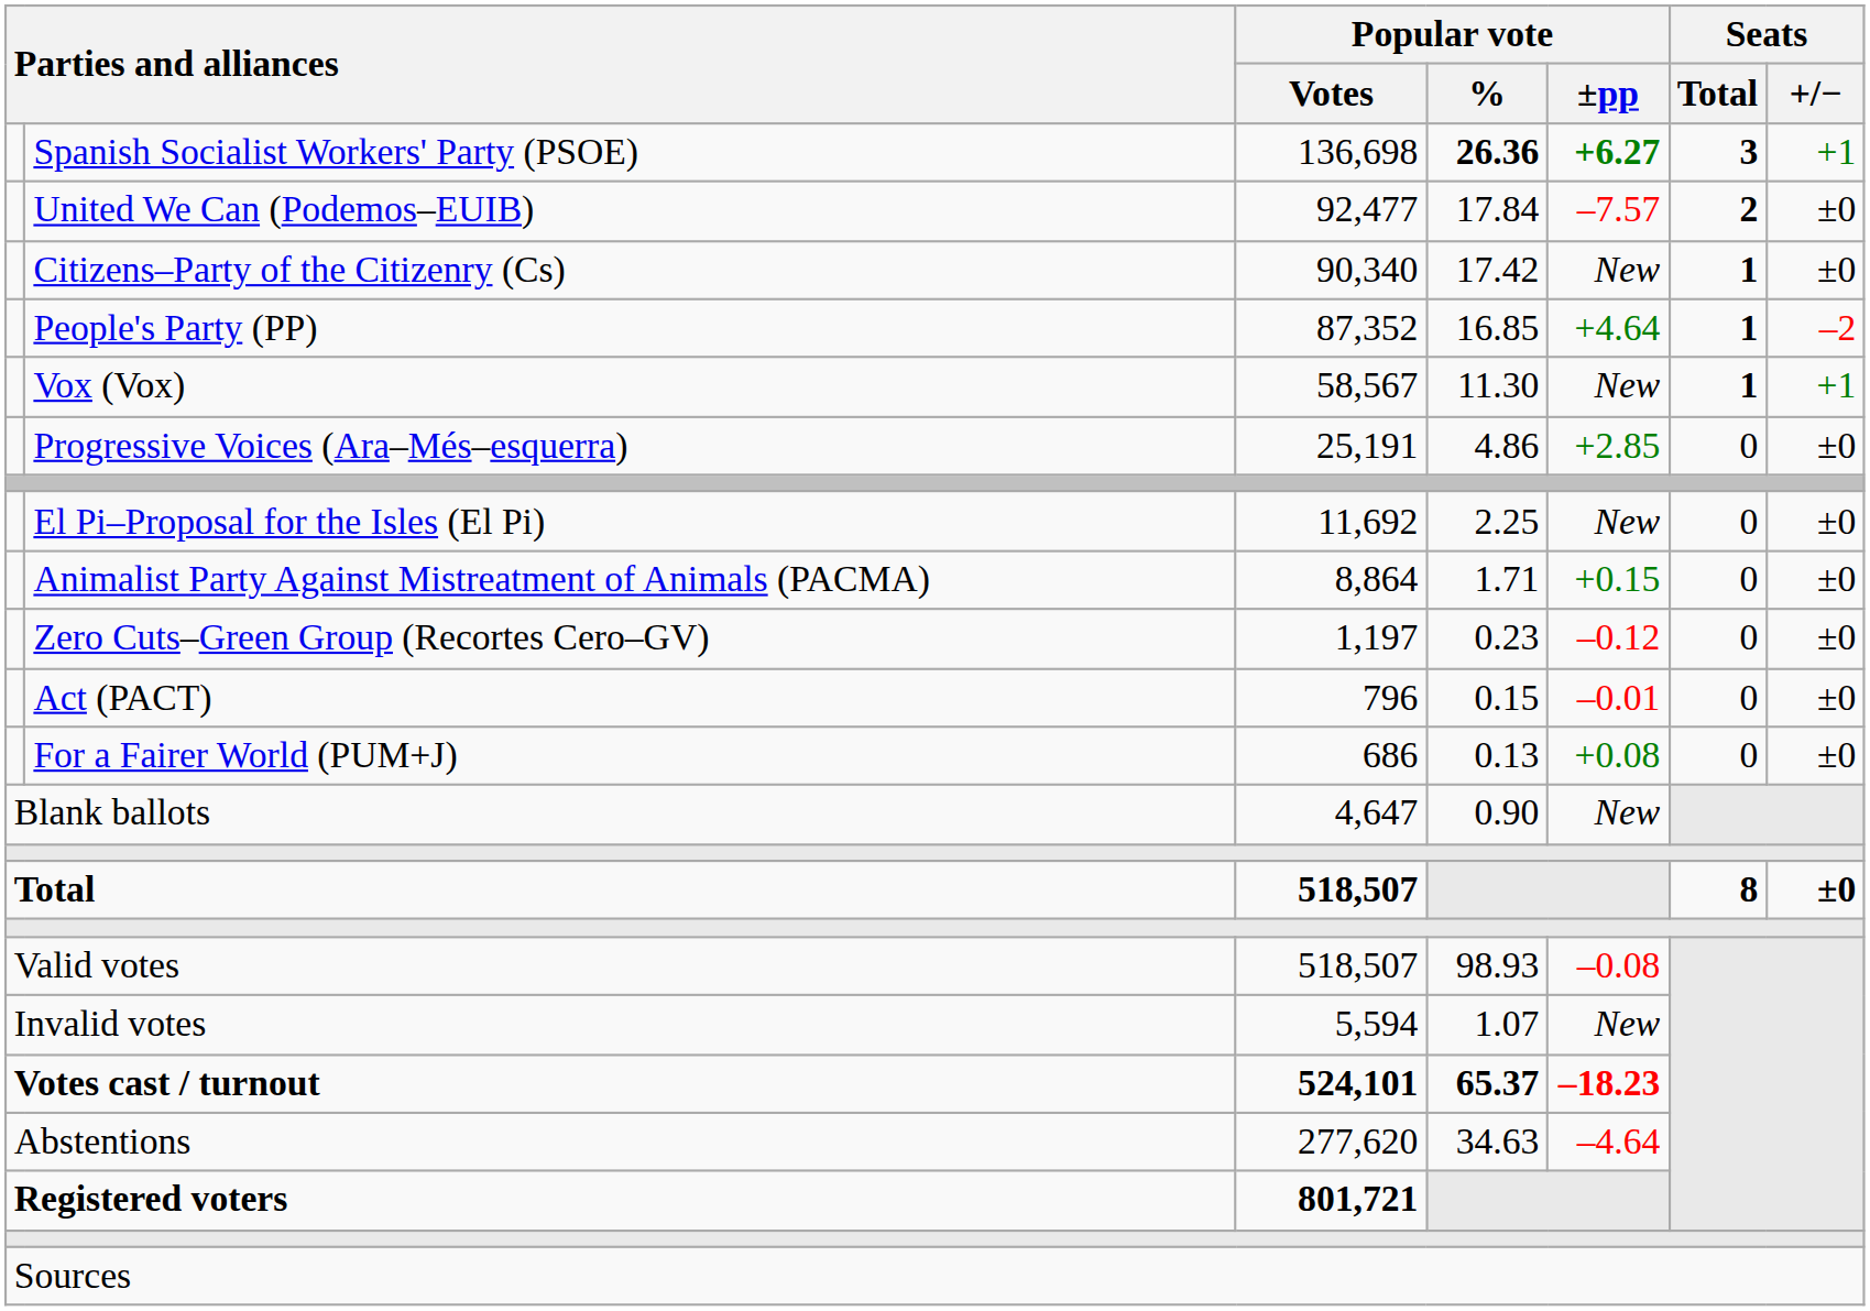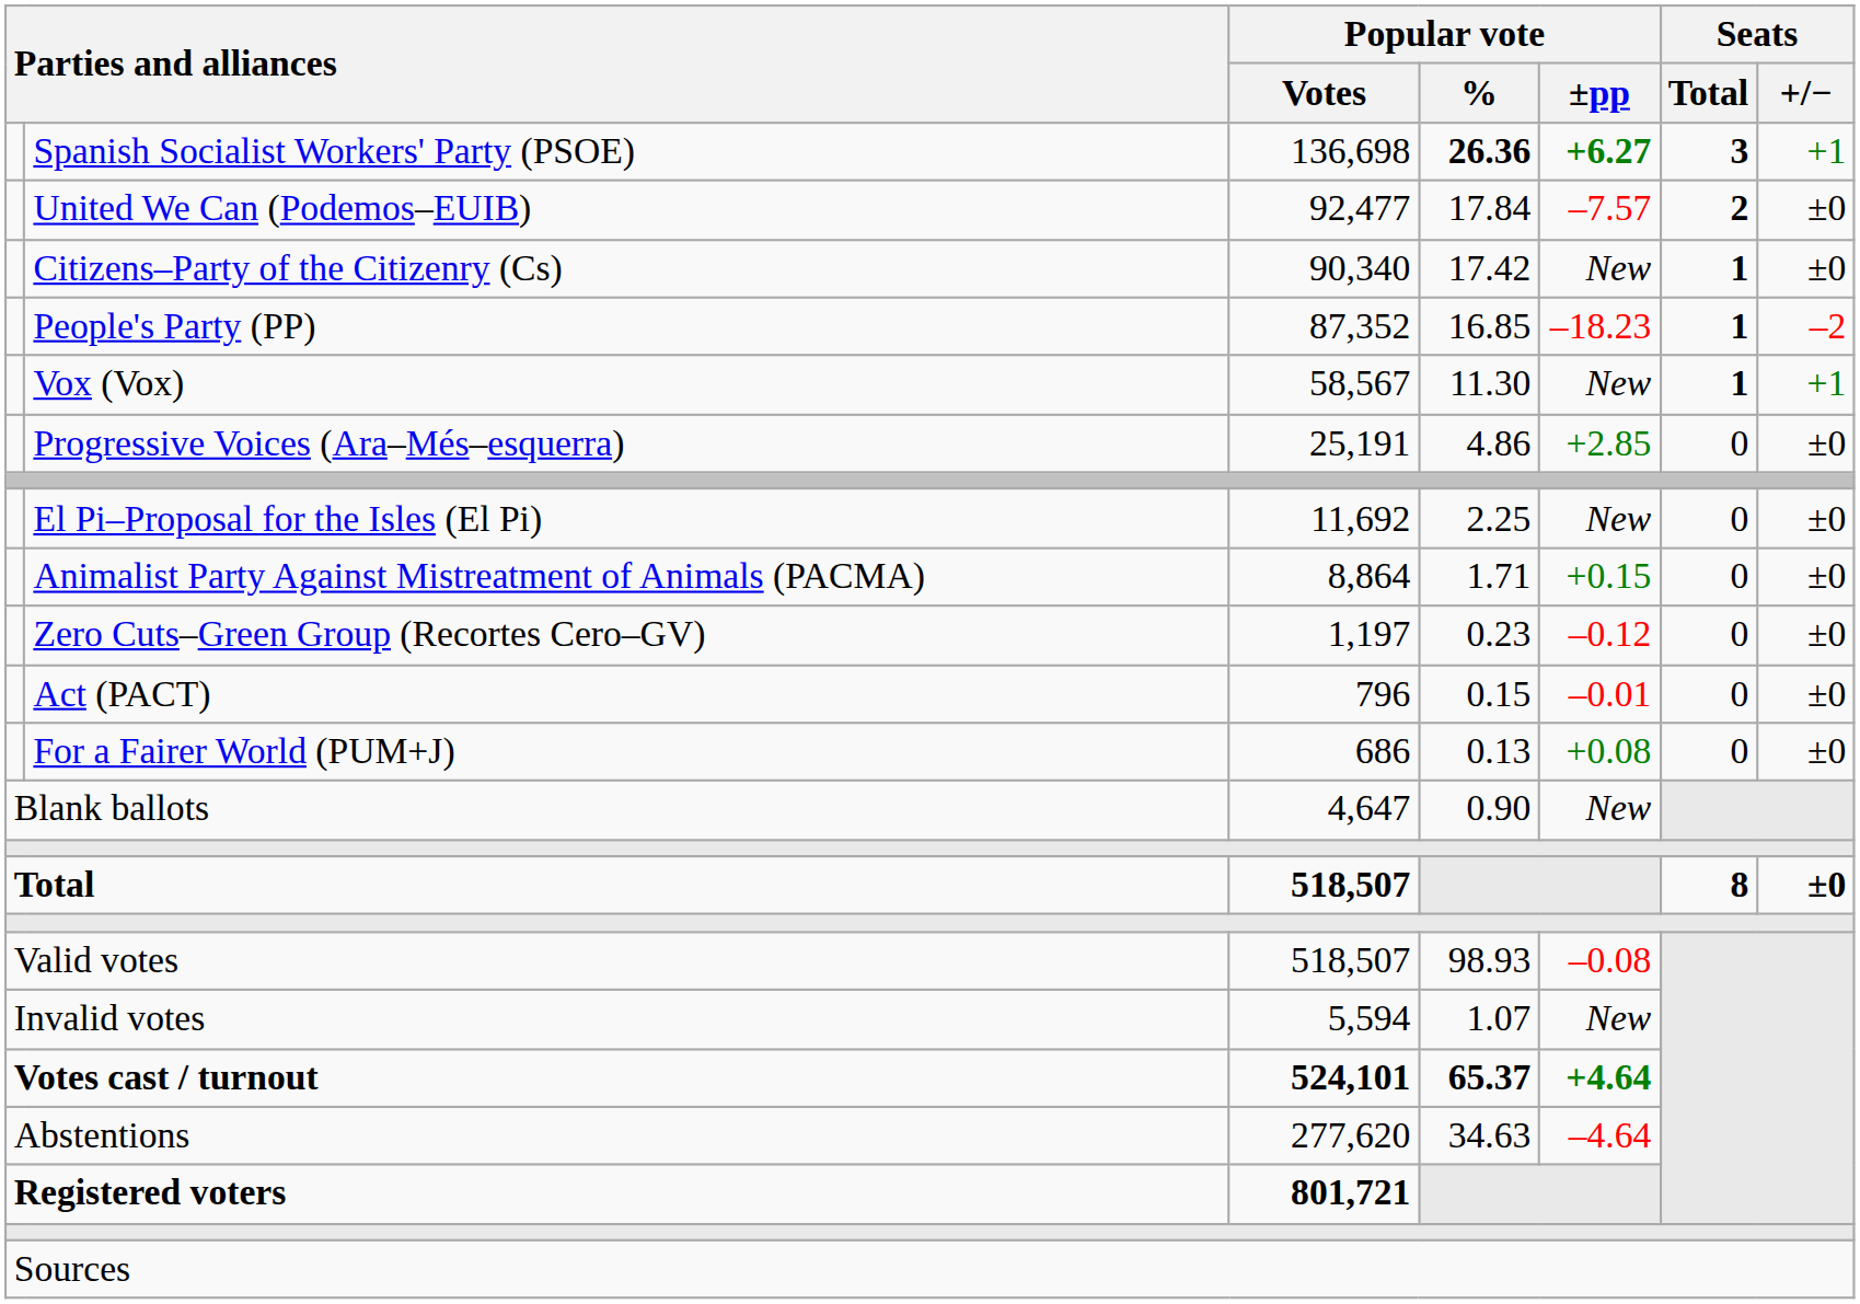People's Party (PP) | Popular vote / ±pp: +4.64 -> –18.23
Votes cast / turnout | Popular vote / ±pp: –18.23 -> +4.64
